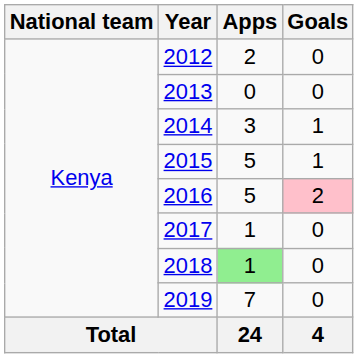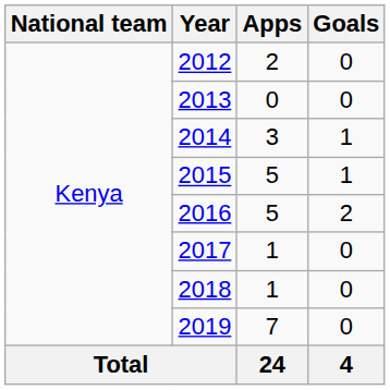2016 | Goals: pink background -> no background
2018 | Apps: lightgreen background -> no background
